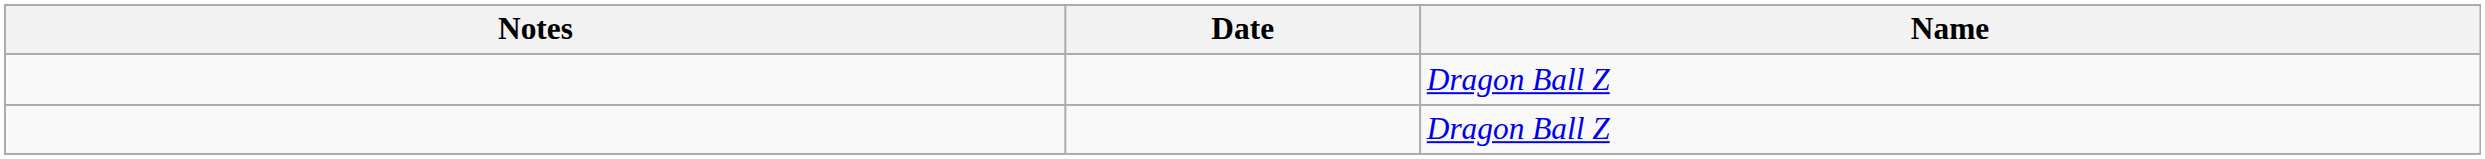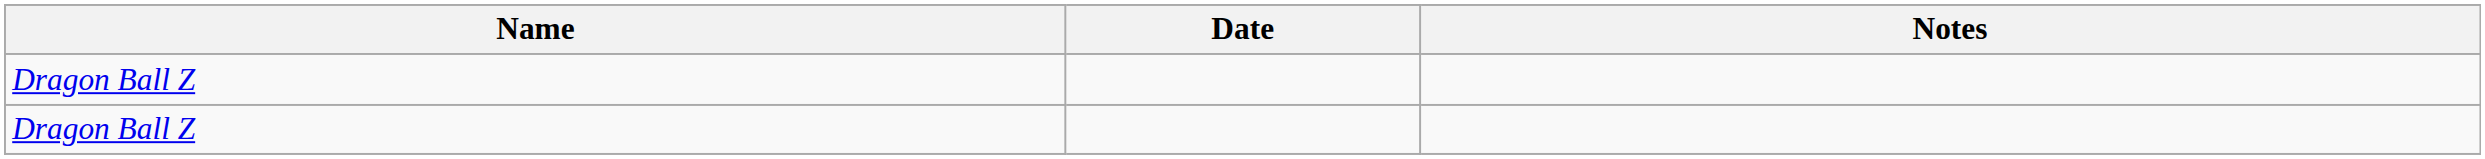columns swapped: Name <-> Notes
